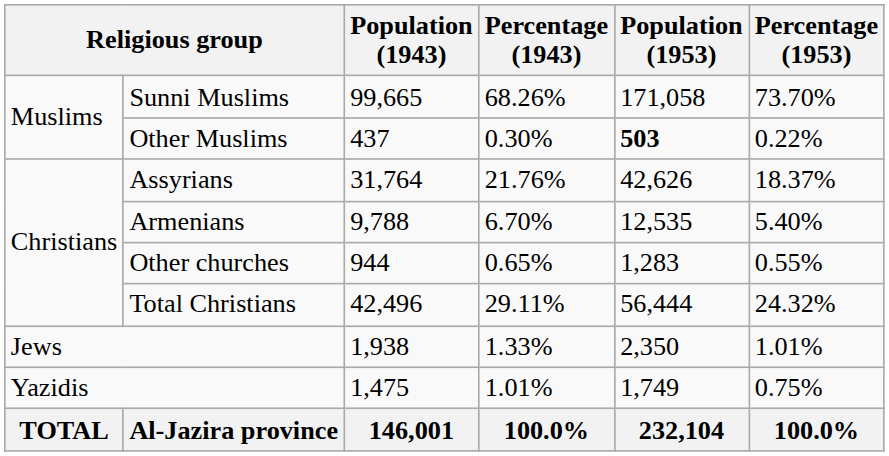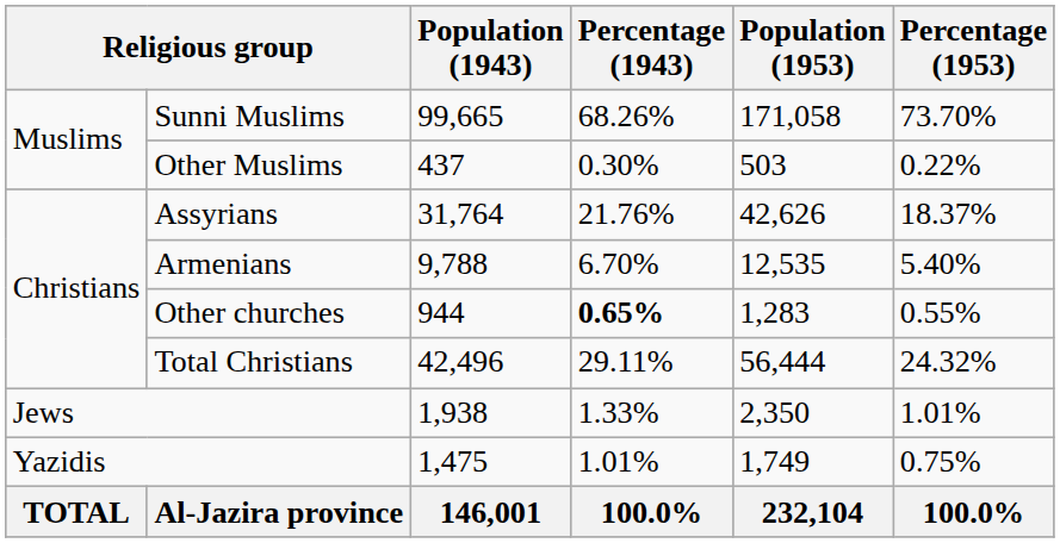Other Muslims | Population (1953): bold -> normal
Other churches | Percentage (1943): normal -> bold
